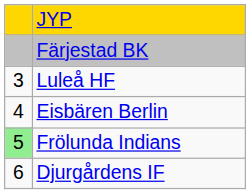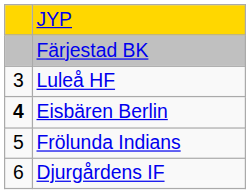Eisbären Berlin | column 1: normal -> bold
Frölunda Indians | column 1: lightgreen background -> no background
